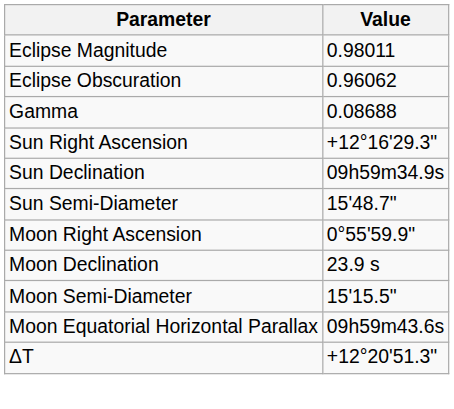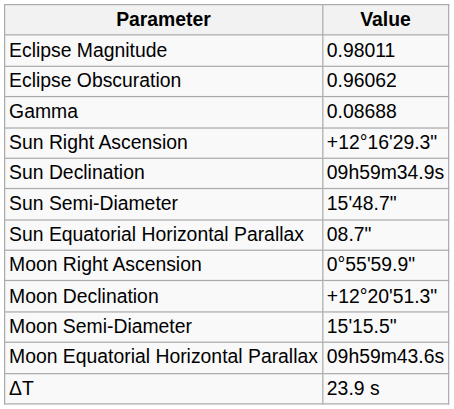+ row: Sun Equatorial Horizontal Parallax | 08.7"
Moon Declination | Value: 23.9 s -> +12°20'51.3"
ΔT | Value: +12°20'51.3" -> 23.9 s
